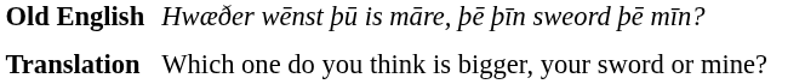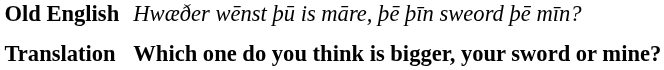Translation | column 2: normal -> bold
